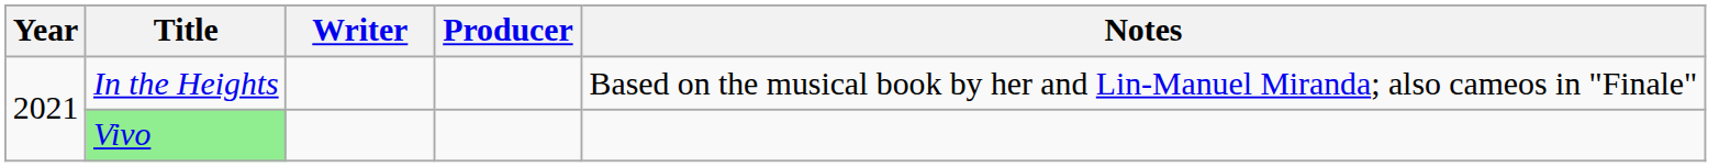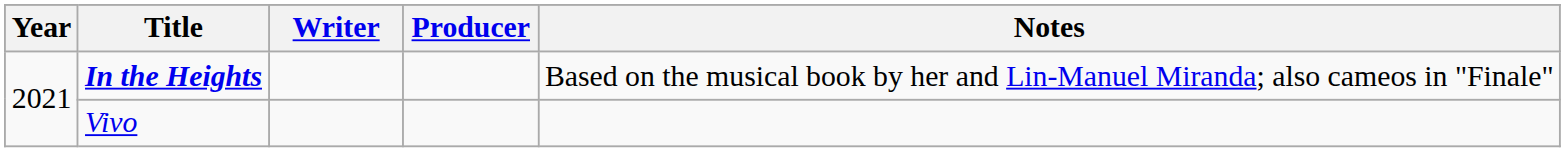In the Heights | Title: normal -> bold
Vivo | Title: lightgreen background -> no background
